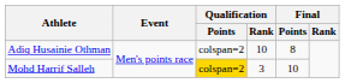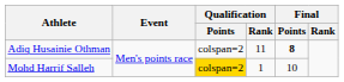Adiq Husainie Othman | Qualification / Rank: 10 -> 11
Adiq Husainie Othman | Final / Points: normal -> bold
Mohd Harrif Salleh | Qualification / Rank: 3 -> 1
